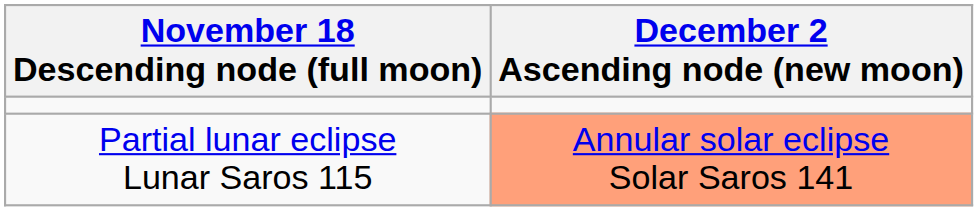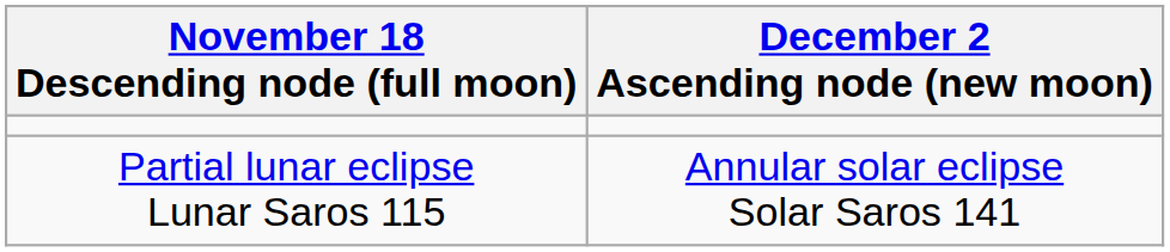Partial lunar eclipse Lunar Saros 115 | December 2 Ascending node (new moon): lightsalmon background -> no background
